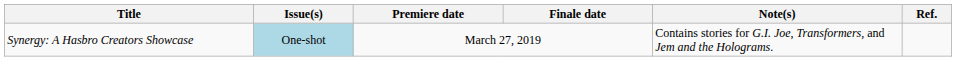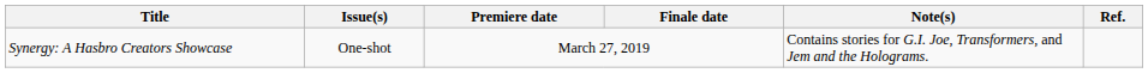Synergy: A Hasbro Creators Showcase | Issue(s): lightblue background -> no background
